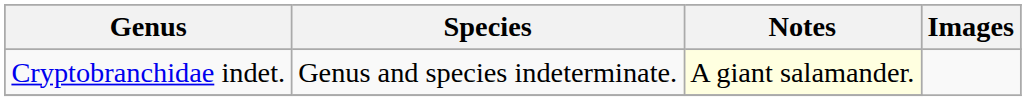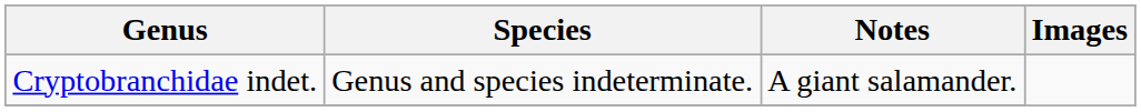Cryptobranchidae indet. | Notes: lightyellow background -> no background
